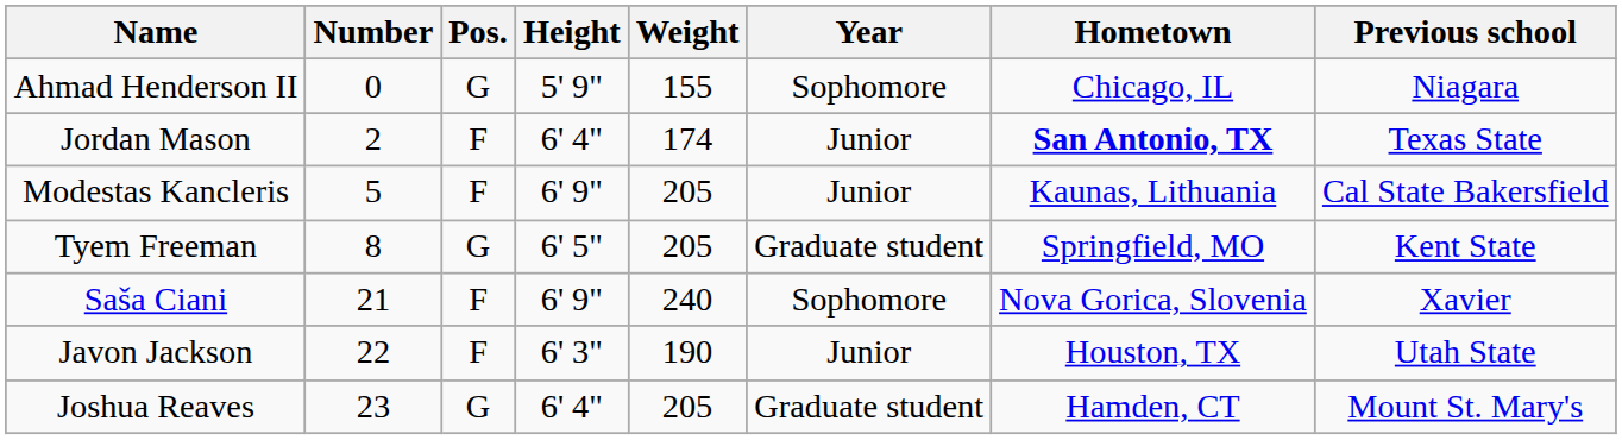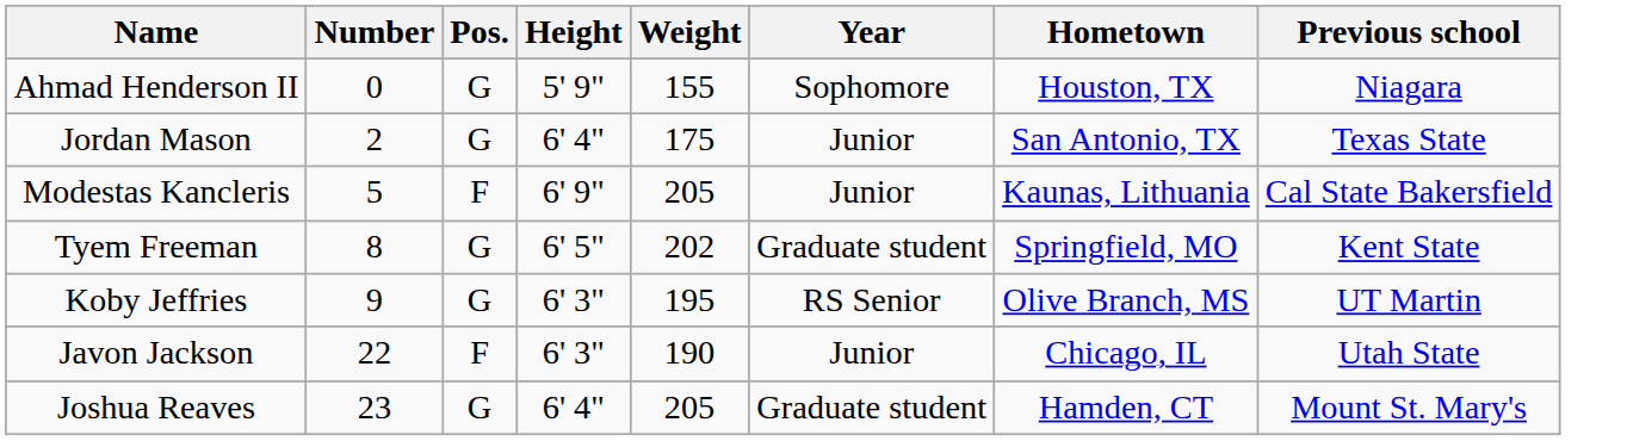Ahmad Henderson II | Hometown: Chicago, IL -> Houston, TX
Jordan Mason | Pos.: F -> G
Jordan Mason | Weight: 174 -> 175
Jordan Mason | Hometown: bold -> normal
Tyem Freeman | Weight: 205 -> 202
+ row: Koby Jeffries | 9 | G | 6' 3" | 195 | RS Senior | Olive Branch, MS | UT Martin
- row: Saša Ciani | 21 | F | 6' 9" | 240 | Sophomore | Nova Gorica, Slovenia | Xavier
Javon Jackson | Hometown: Houston, TX -> Chicago, IL
